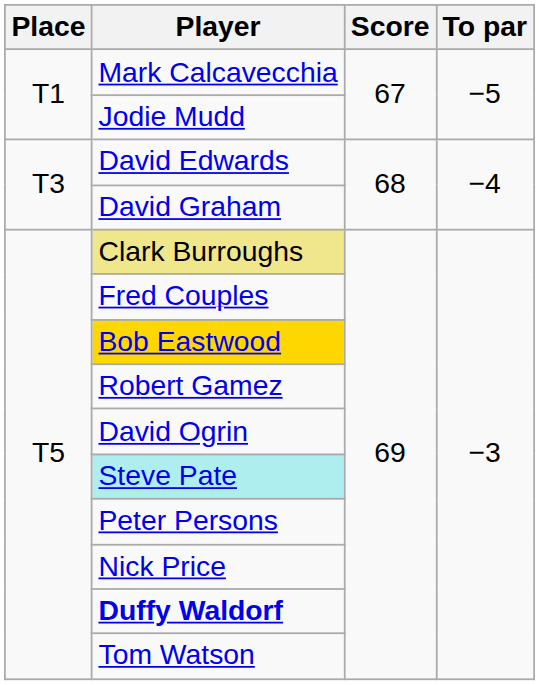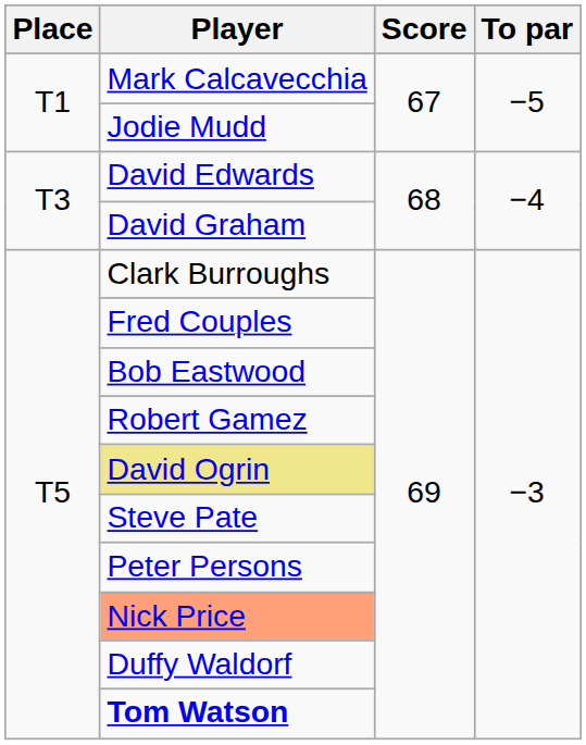Clark Burroughs | Player: khaki background -> no background
Bob Eastwood | Player: gold background -> no background
David Ogrin | Player: no background -> khaki background
Steve Pate | Player: paleturquoise background -> no background
Nick Price | Player: no background -> lightsalmon background
Duffy Waldorf | Player: bold -> normal
Tom Watson | Player: normal -> bold
